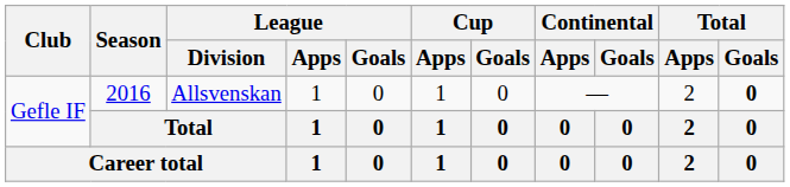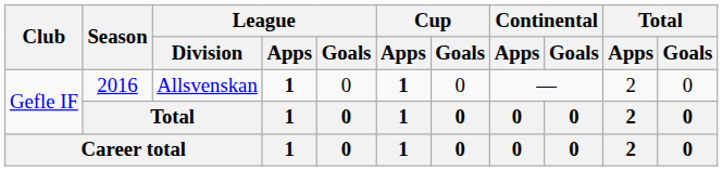Gefle IF / Allsvenskan | League / Apps: normal -> bold
Gefle IF / Allsvenskan | Cup / Apps: normal -> bold
Gefle IF / Allsvenskan | Total / Goals: bold -> normal
